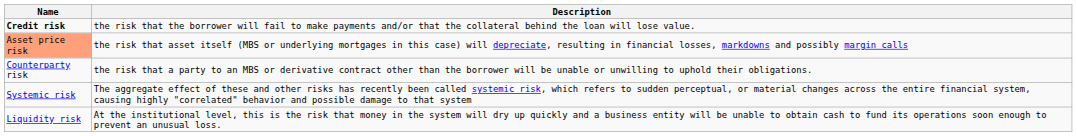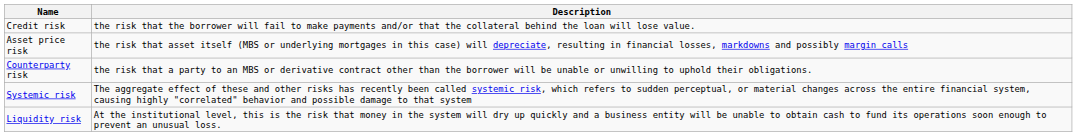Credit risk | Name: bold -> normal
Asset price risk | Name: lightsalmon background -> no background
